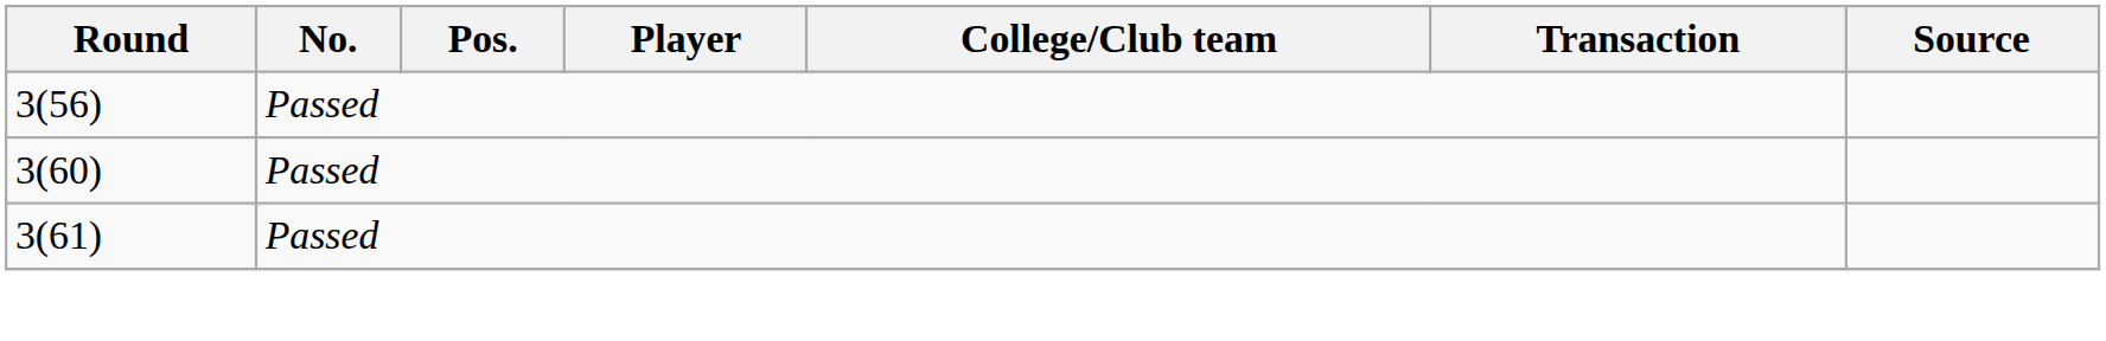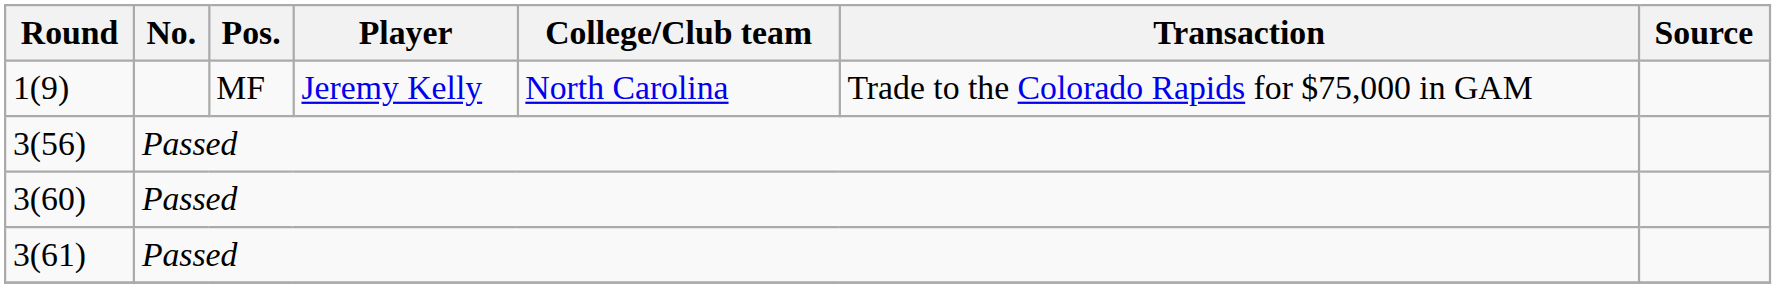+ row: 1(9) | MF | Jeremy Kelly | North Carolina | Trade to the Colorado Rapids for $75,000 in GAM
